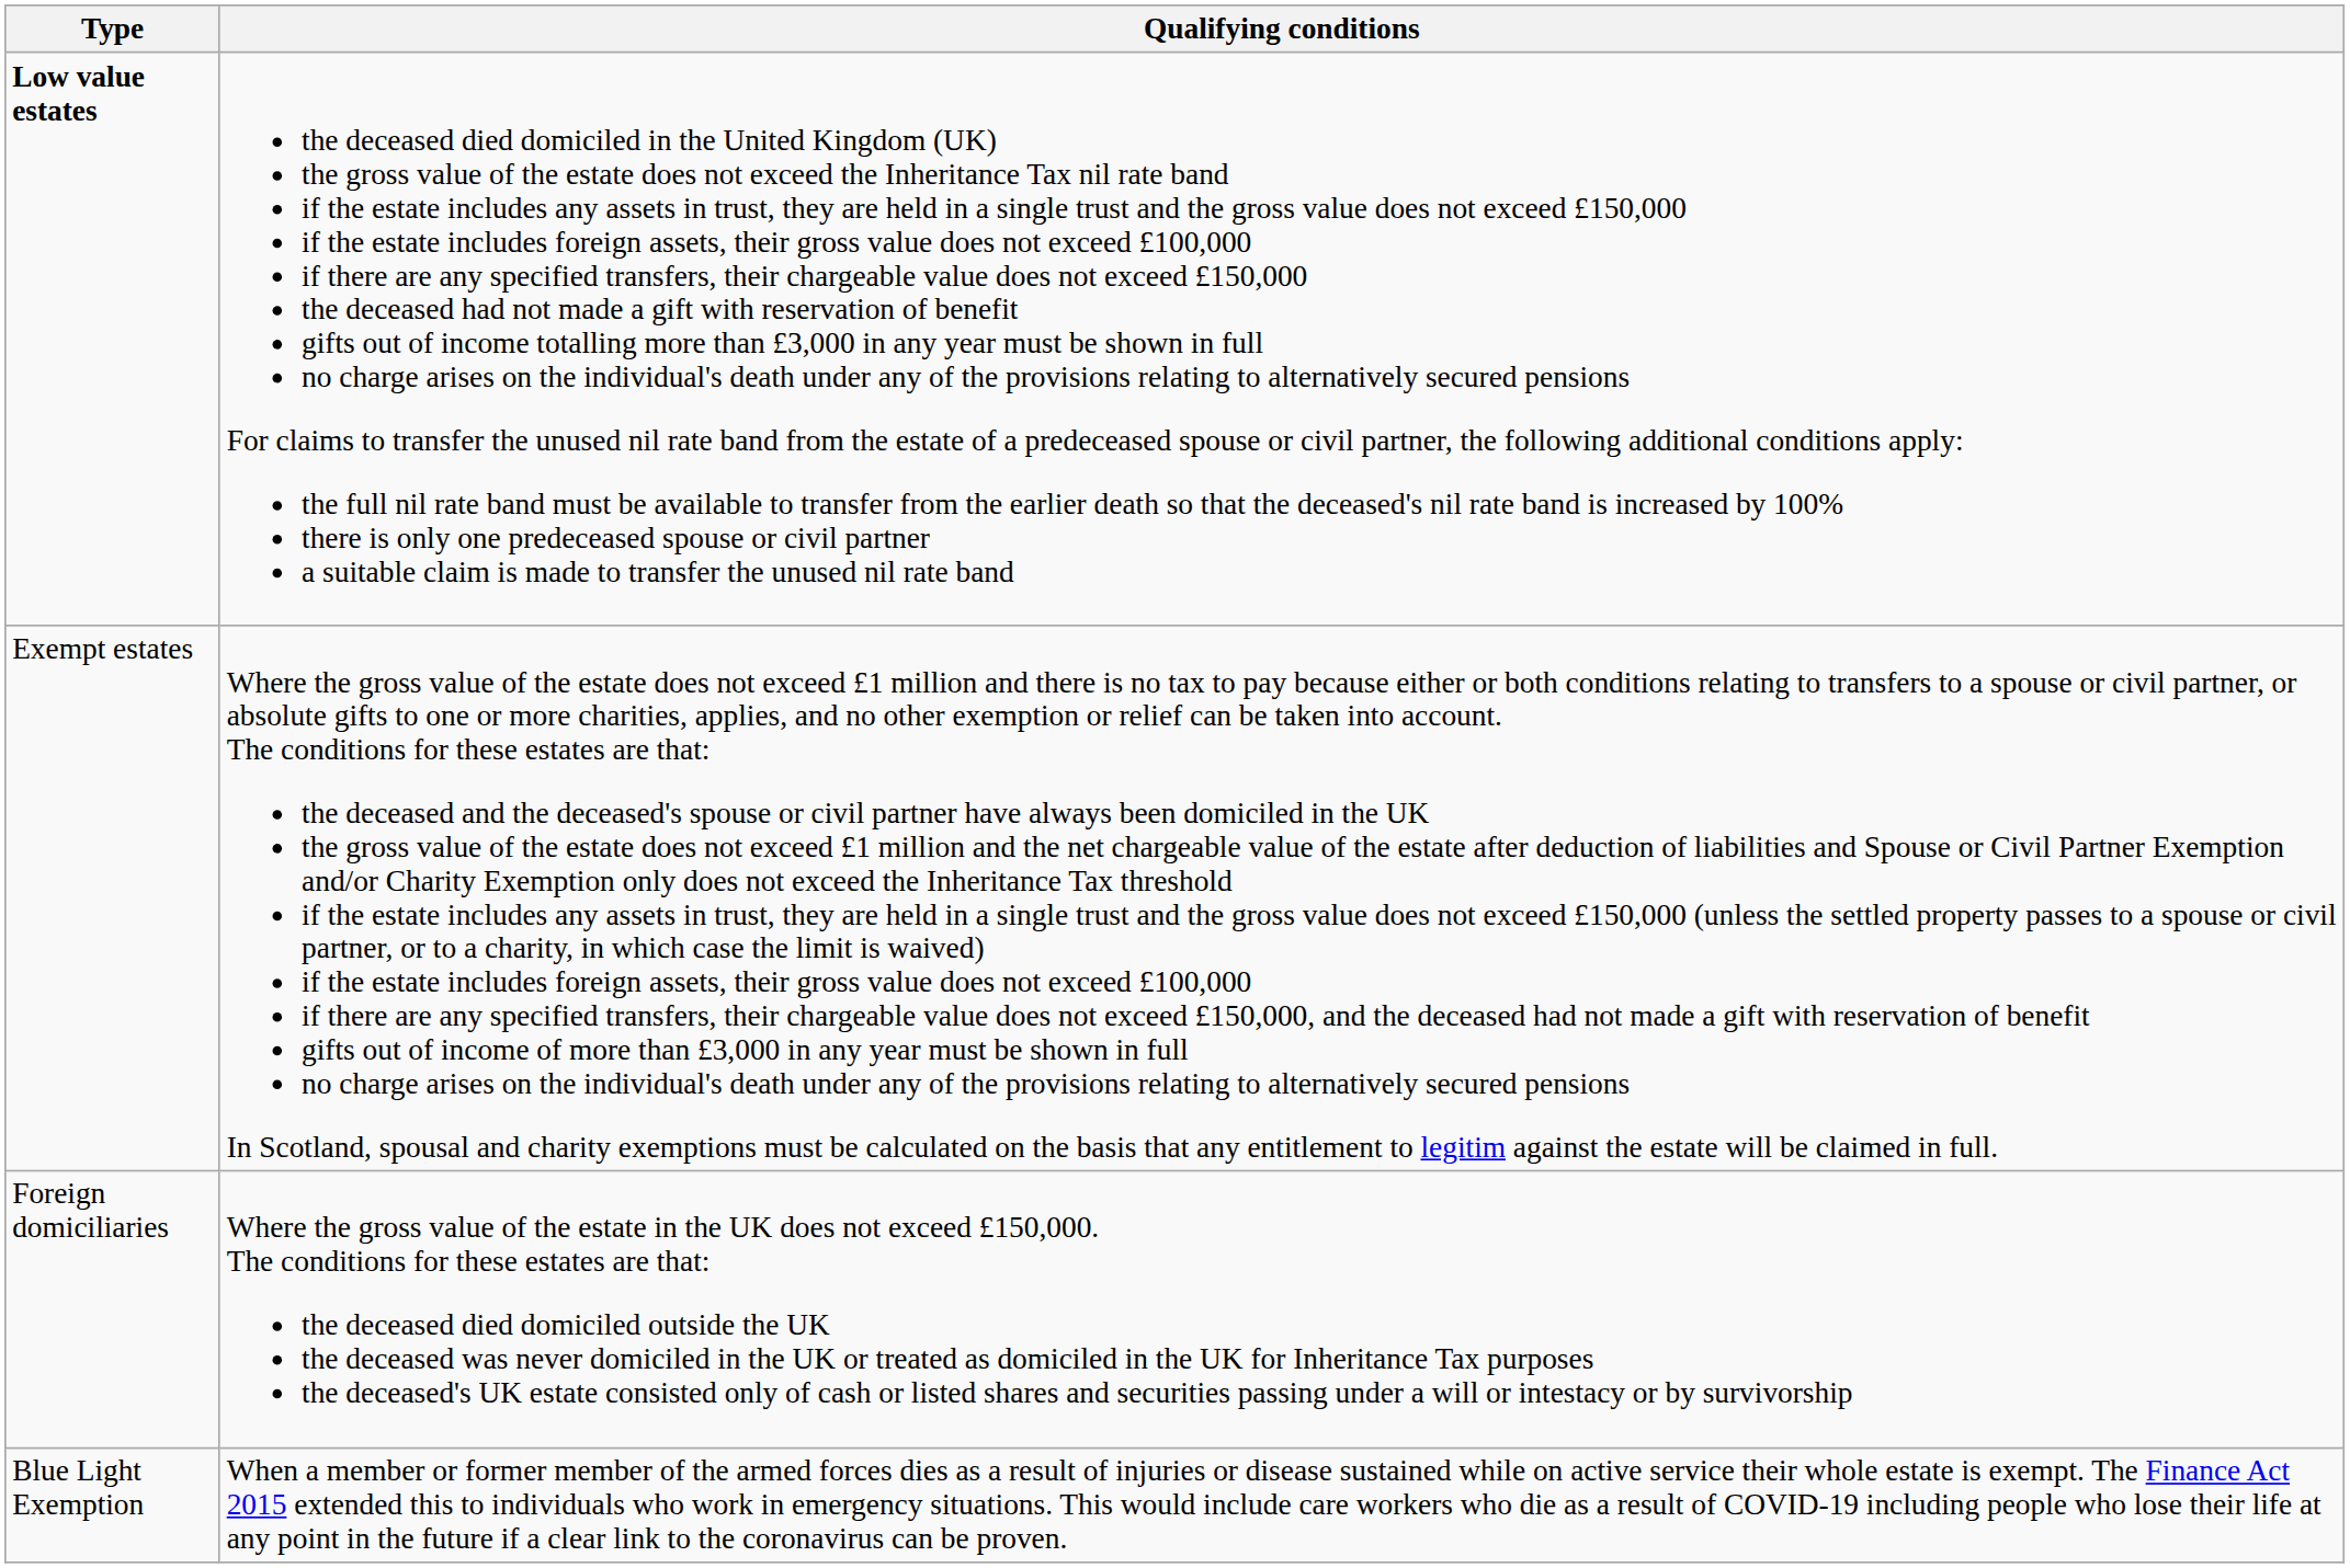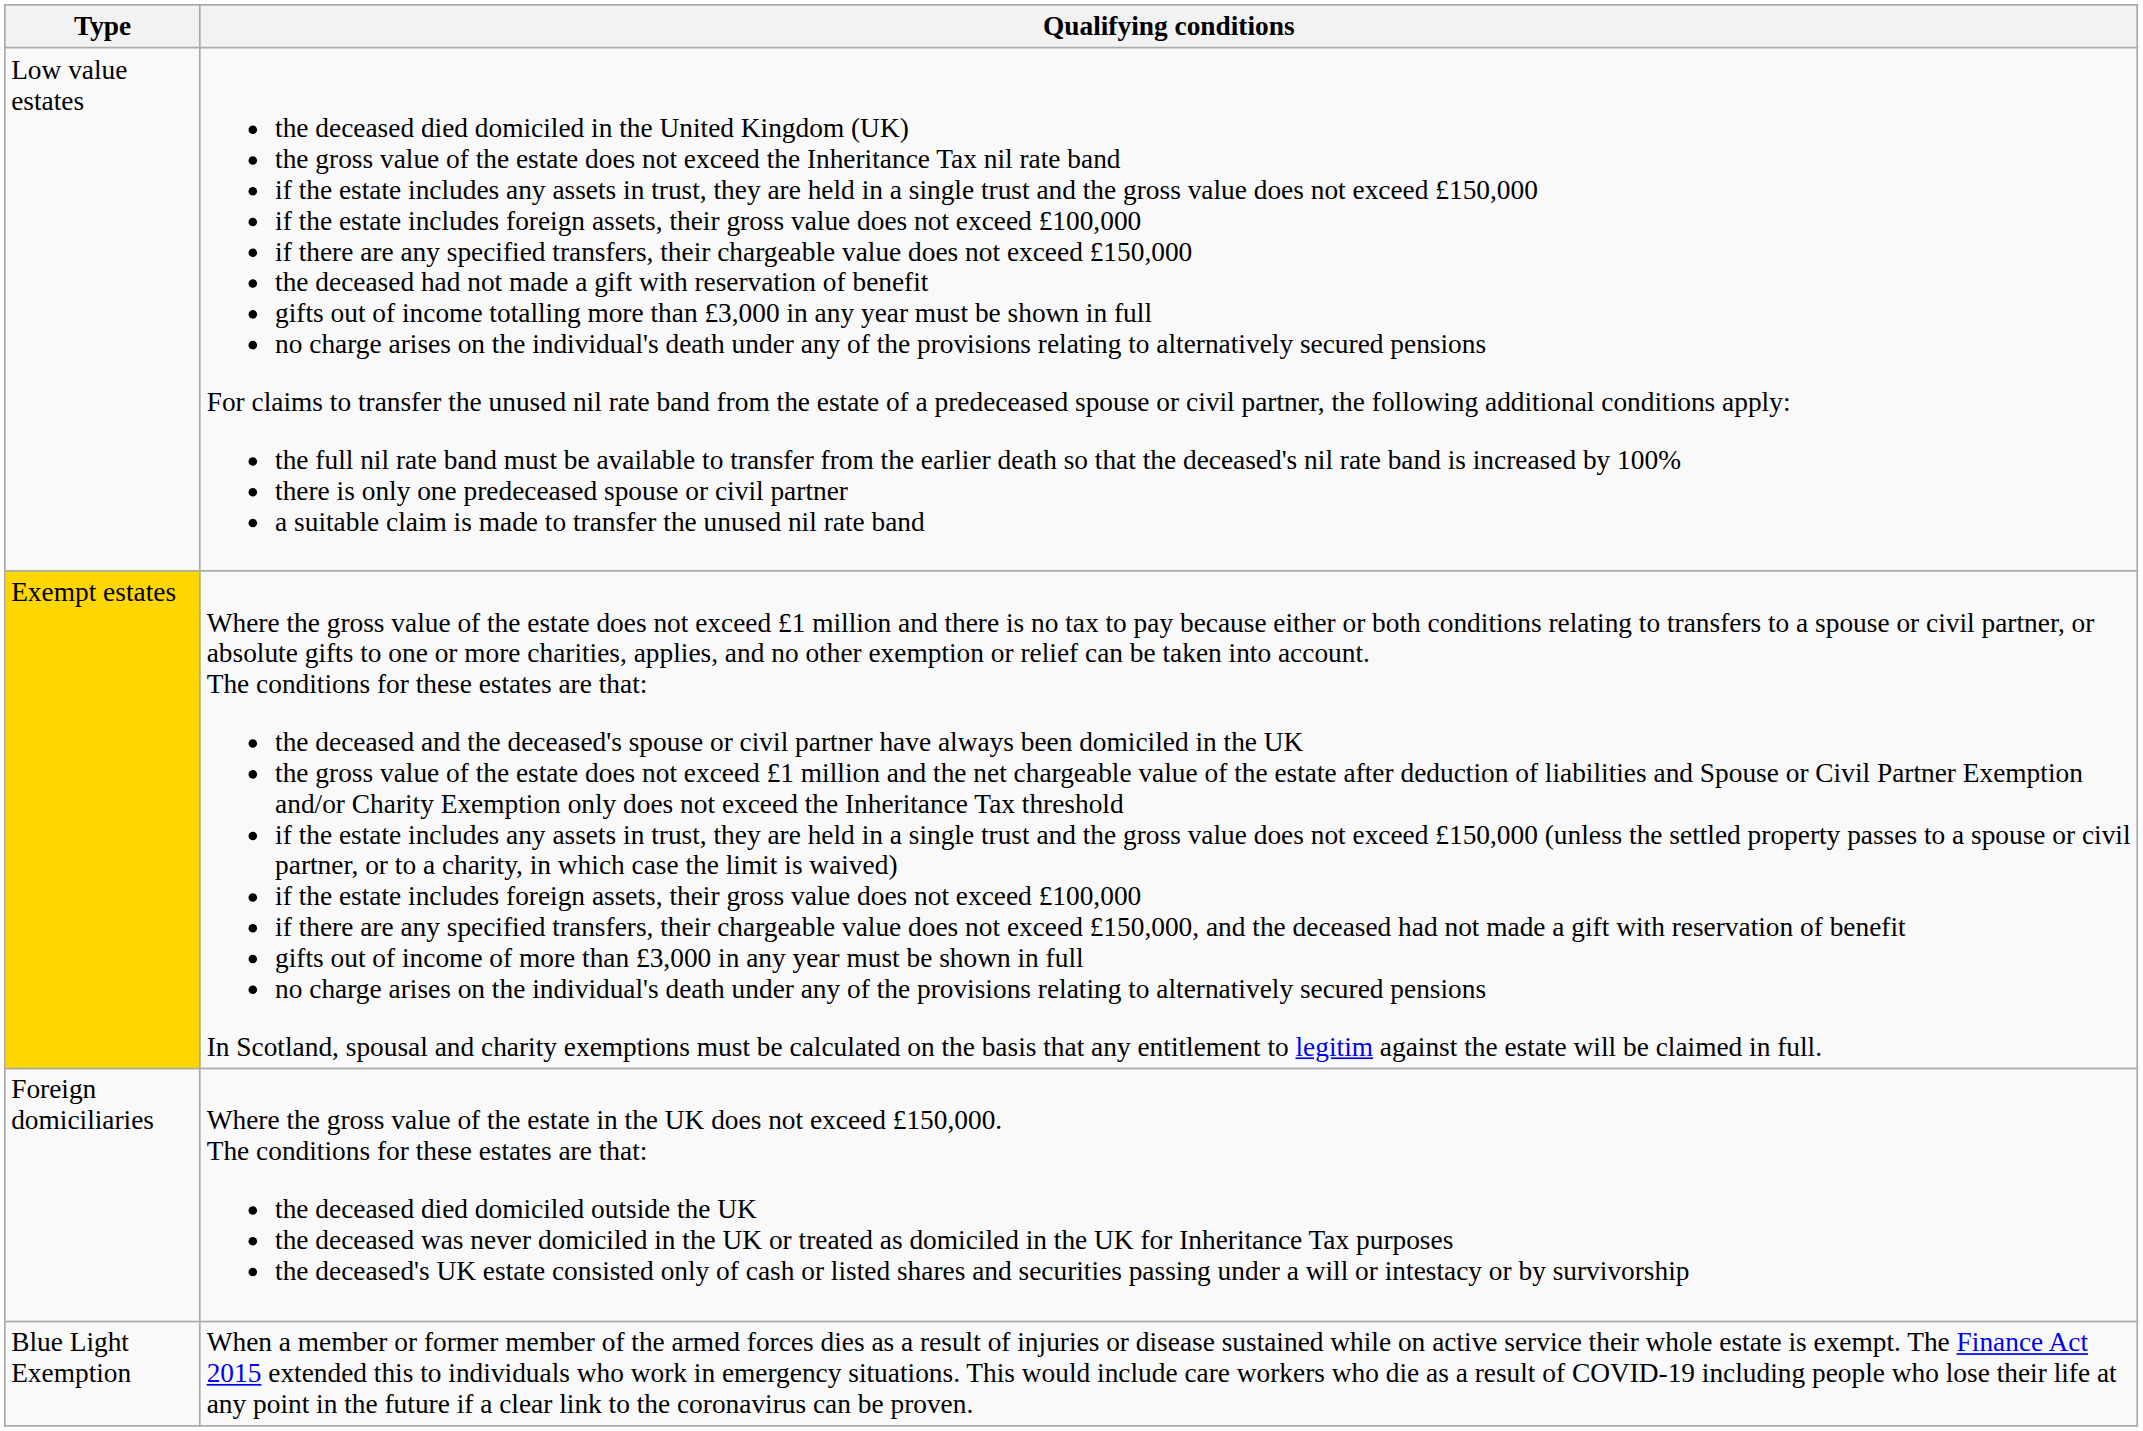Low value estates | Type: bold -> normal
Exempt estates | Type: no background -> gold background
